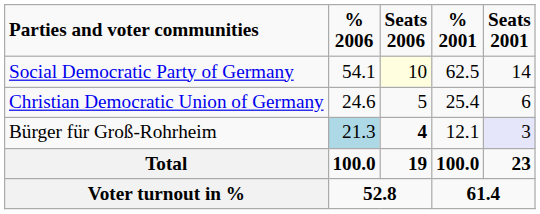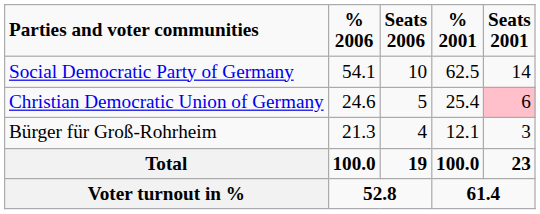Social Democratic Party of Germany | Seats 2006: lightyellow background -> no background
Christian Democratic Union of Germany | Seats 2001: no background -> pink background
Bürger für Groß-Rohrheim | % 2006: lightblue background -> no background
Bürger für Groß-Rohrheim | Seats 2006: bold -> normal
Bürger für Groß-Rohrheim | Seats 2001: lavender background -> no background
